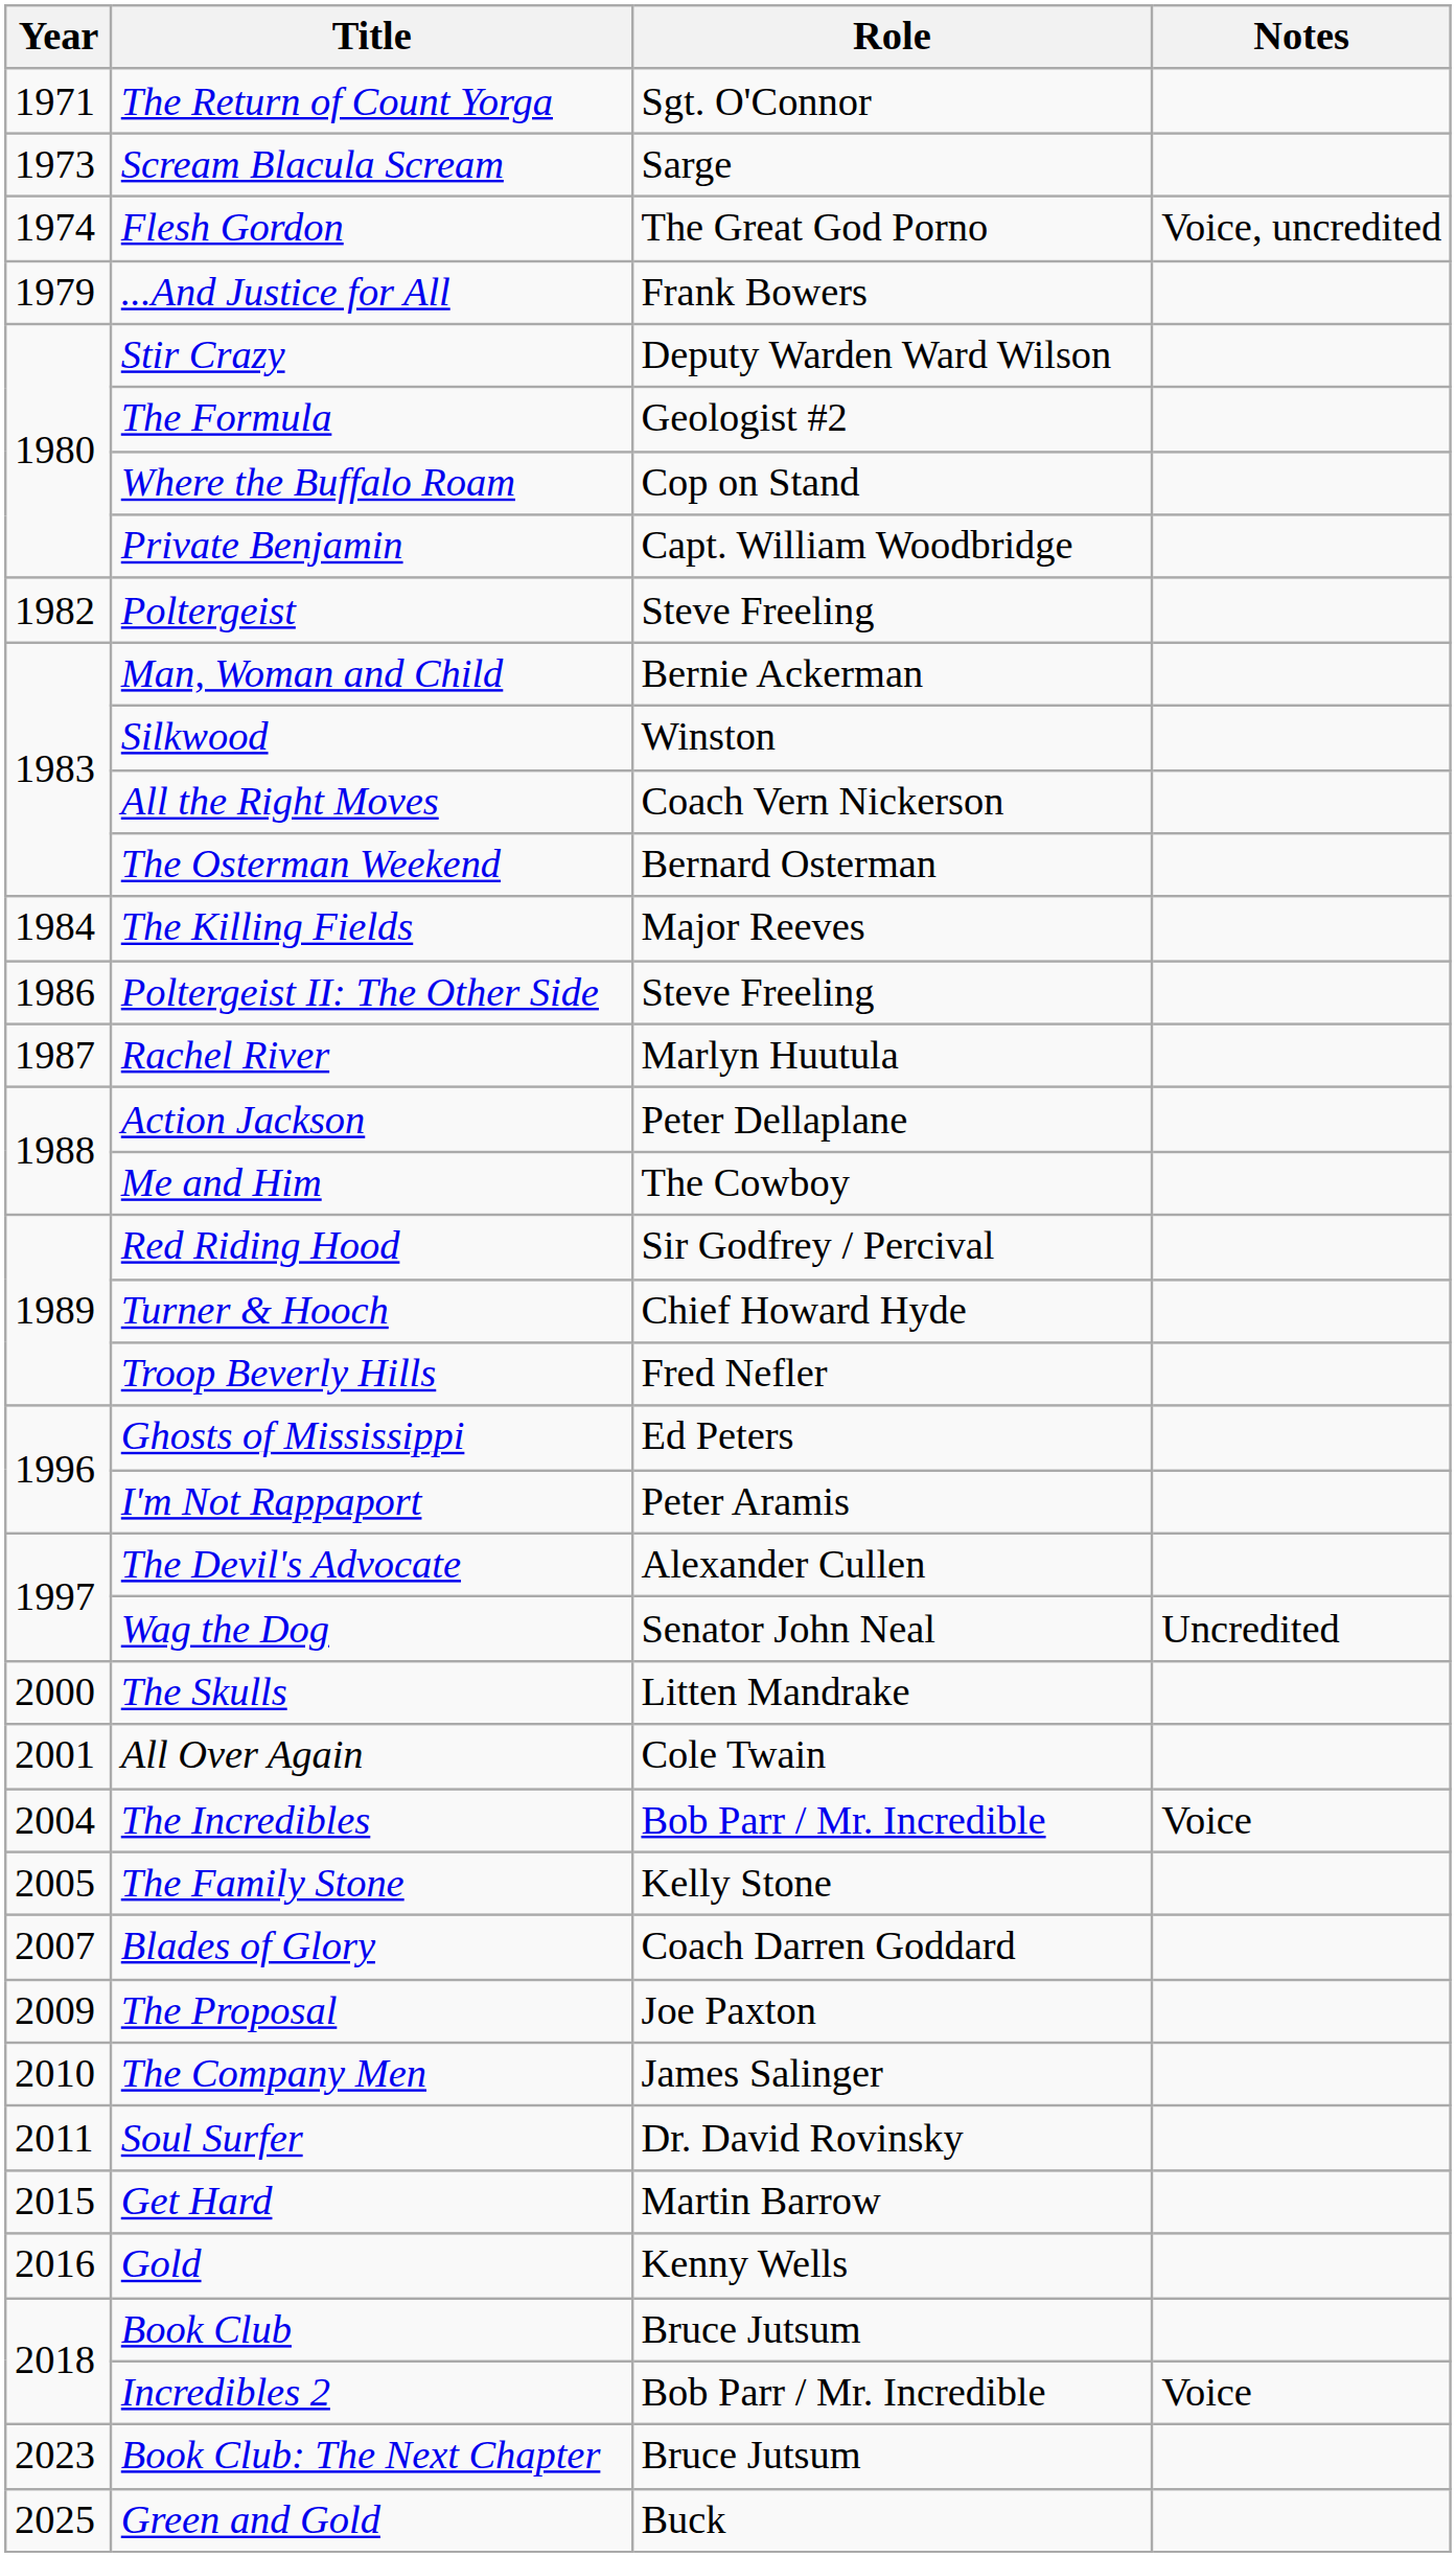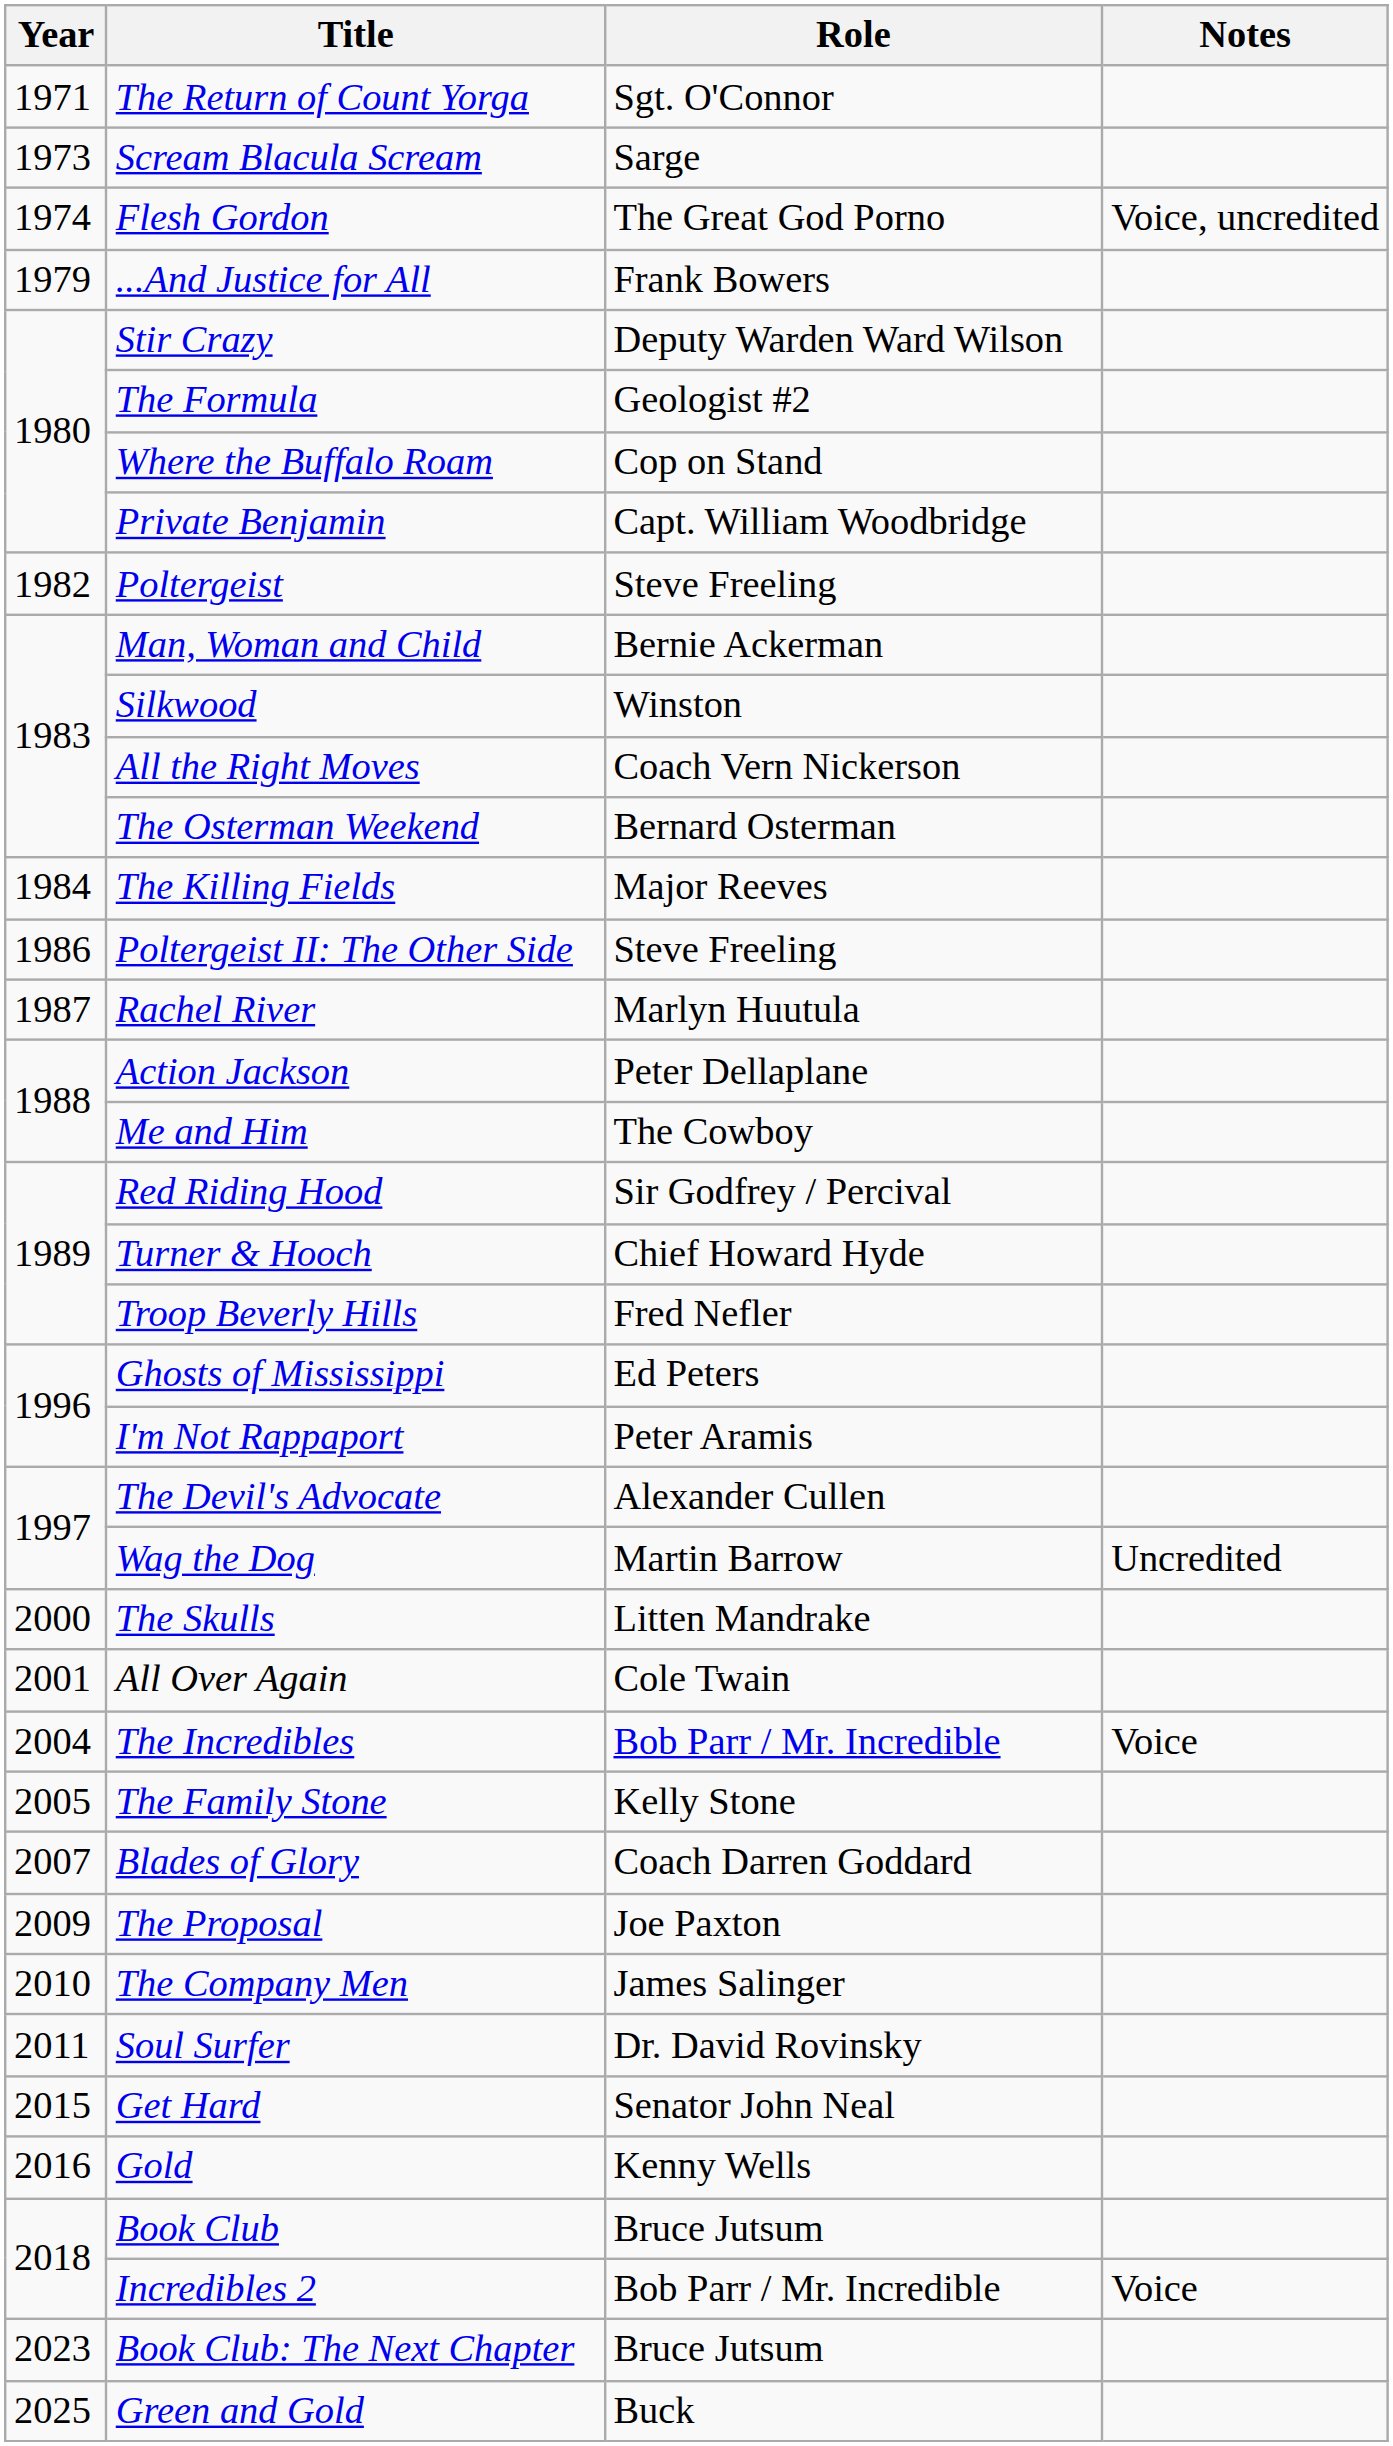Wag the Dog | Role: Senator John Neal -> Martin Barrow
Get Hard | Role: Martin Barrow -> Senator John Neal
